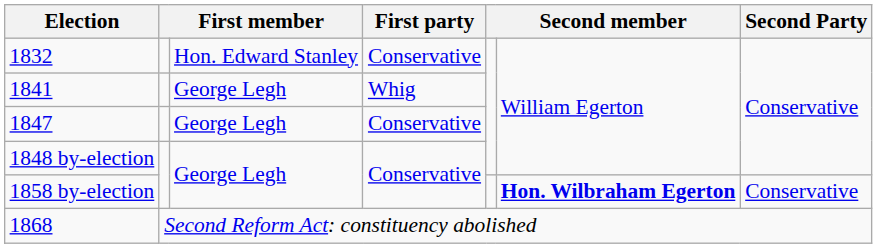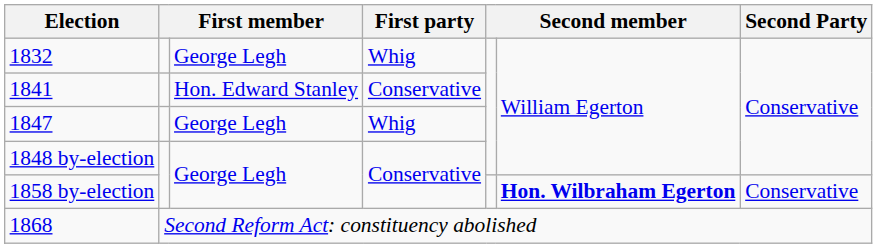1832 | column 3: Hon. Edward Stanley -> George Legh
1832 | First party: Conservative -> Whig
1841 | column 3: George Legh -> Hon. Edward Stanley
1841 | First party: Whig -> Conservative
1847 | First party: Conservative -> Whig
